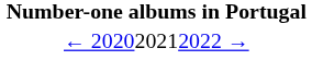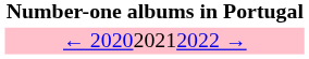row 2 | column 1: no background -> pink background
